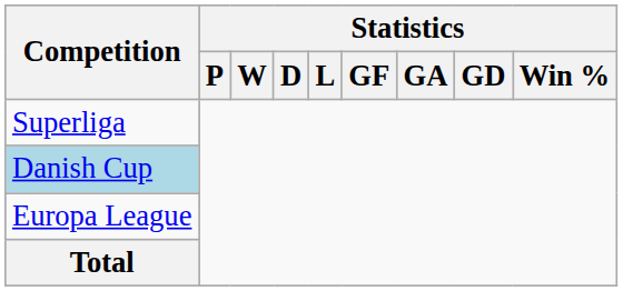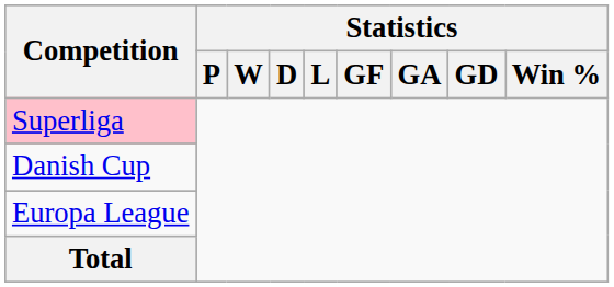Superliga | Competition: no background -> pink background
Danish Cup | Competition: lightblue background -> no background
